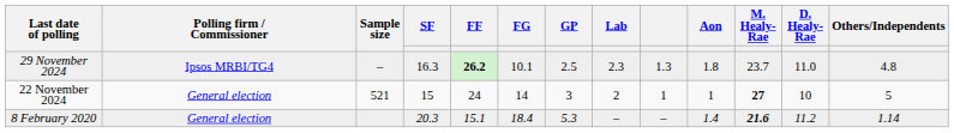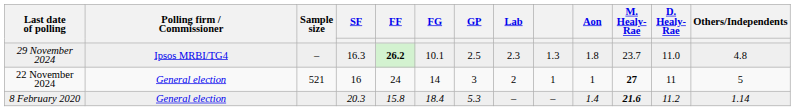22 November 2024 | SF: 15 -> 16
22 November 2024 | D. Healy-Rae: 10 -> 11
8 February 2020 | FF: 15.1 -> 15.8
